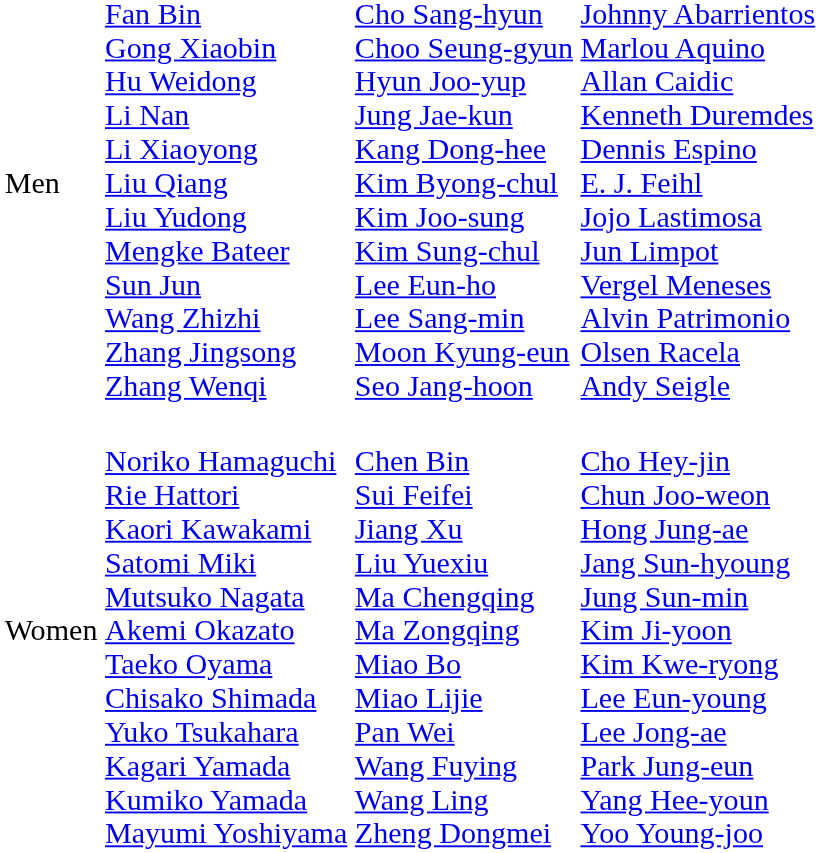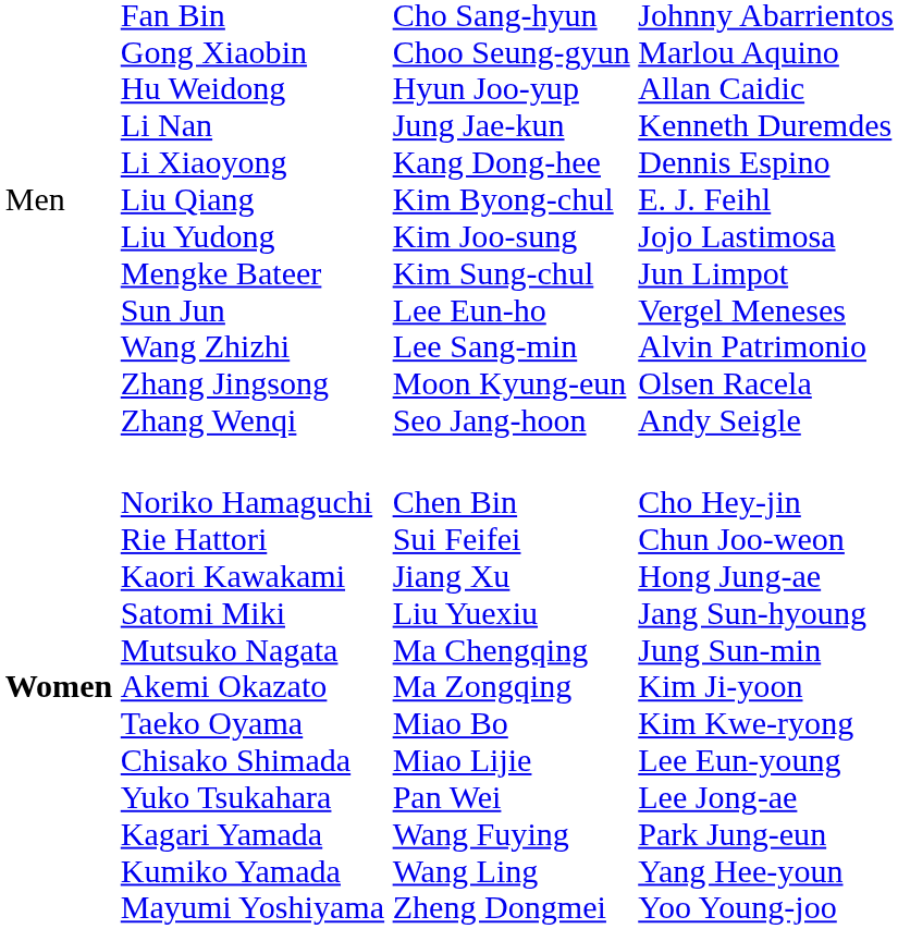Women | column 1: normal -> bold
